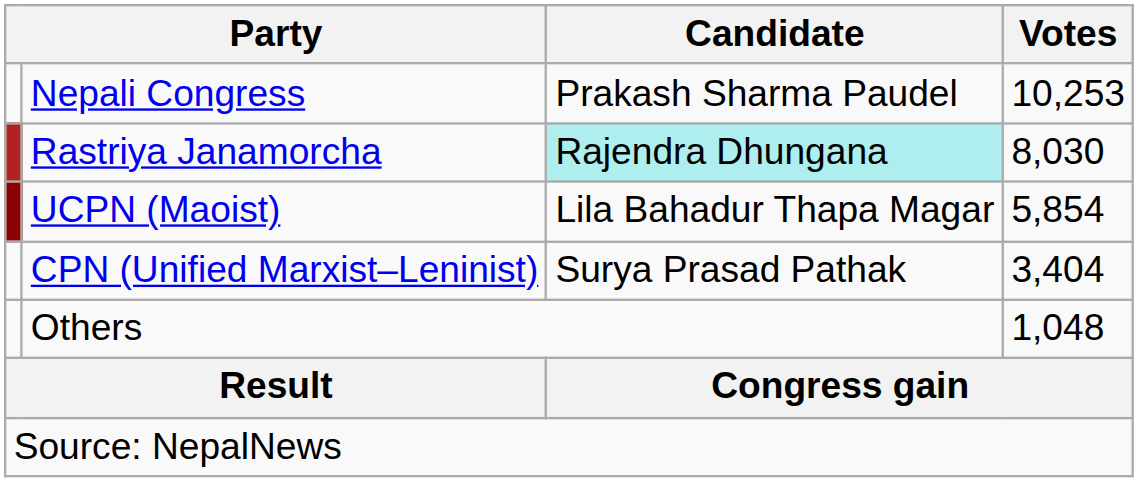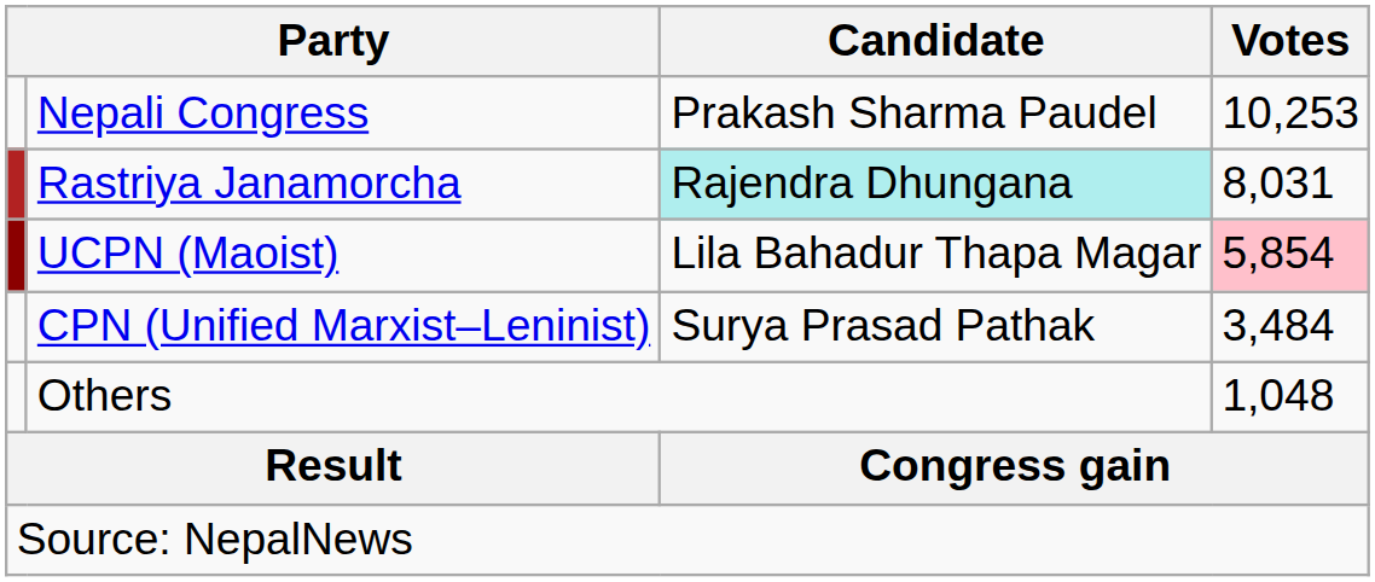Rastriya Janamorcha | Votes: 8,030 -> 8,031
UCPN (Maoist) | Votes: no background -> pink background
CPN (Unified Marxist–Leninist) | Votes: 3,404 -> 3,484
